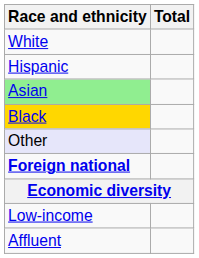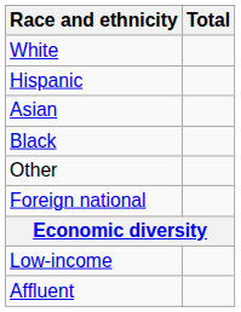Asian | Race and ethnicity: lightgreen background -> no background
Black | Race and ethnicity: gold background -> no background
Other | Race and ethnicity: lavender background -> no background
Foreign national | Race and ethnicity: bold -> normal
